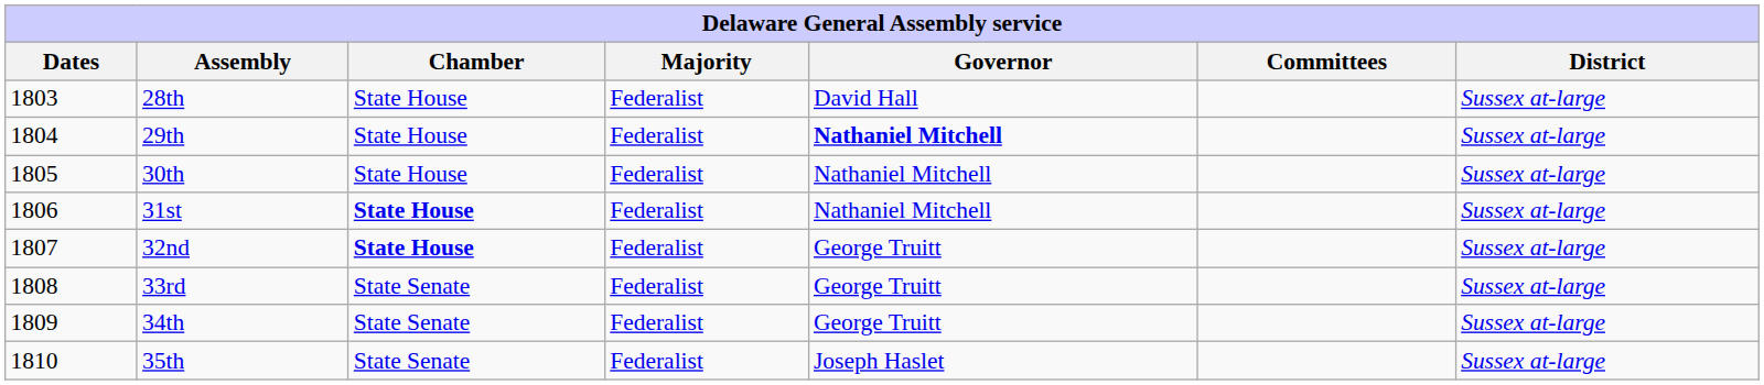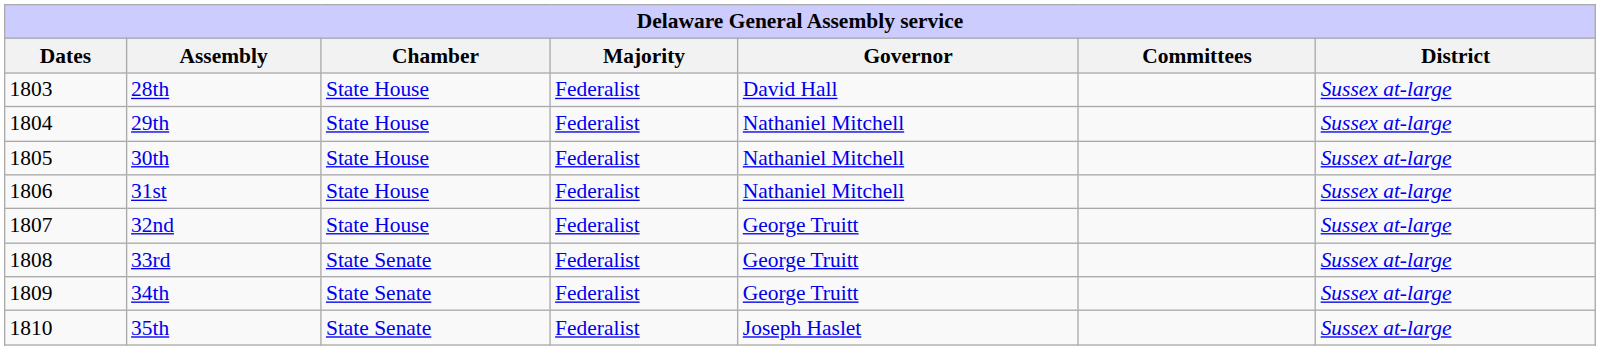29th | Governor: bold -> normal
31st | Chamber: bold -> normal
32nd | Chamber: bold -> normal
